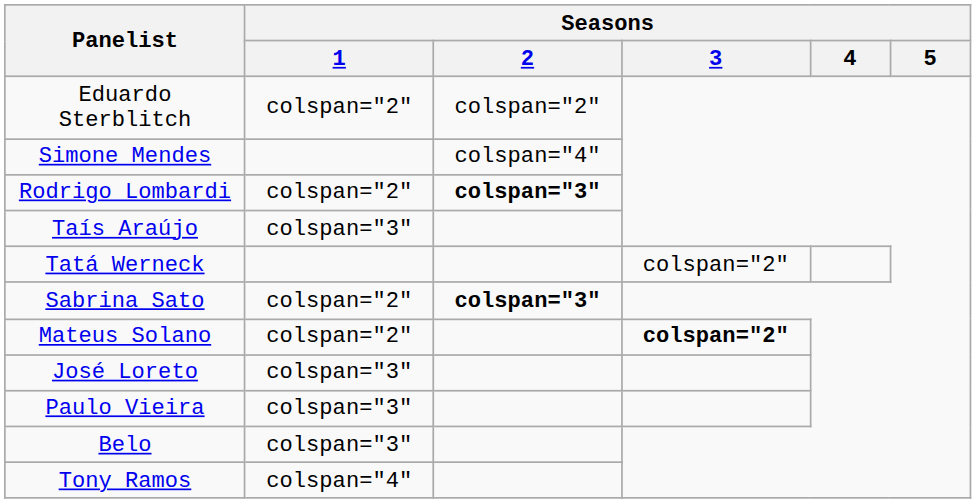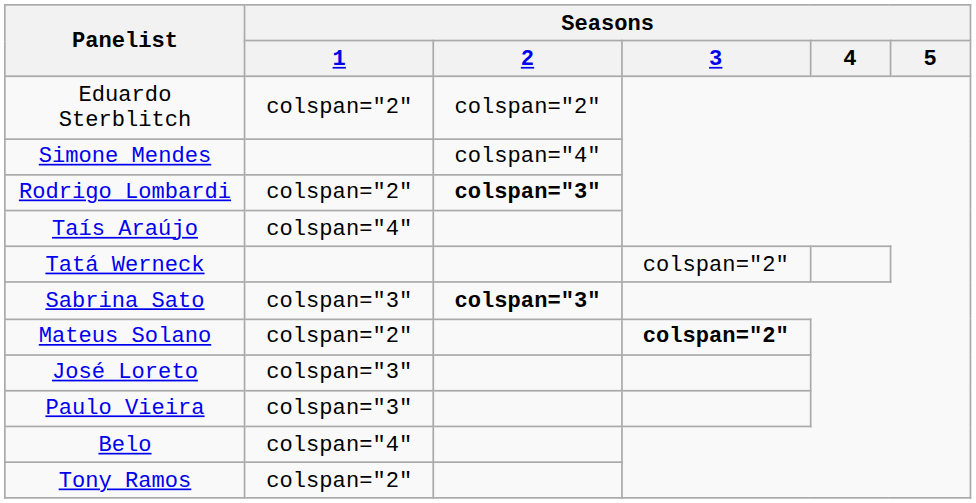Taís Araújo | Seasons / 1: colspan="3" -> colspan="4"
Sabrina Sato | Seasons / 1: colspan="2" -> colspan="3"
Belo | Seasons / 1: colspan="3" -> colspan="4"
Tony Ramos | Seasons / 1: colspan="4" -> colspan="2"
